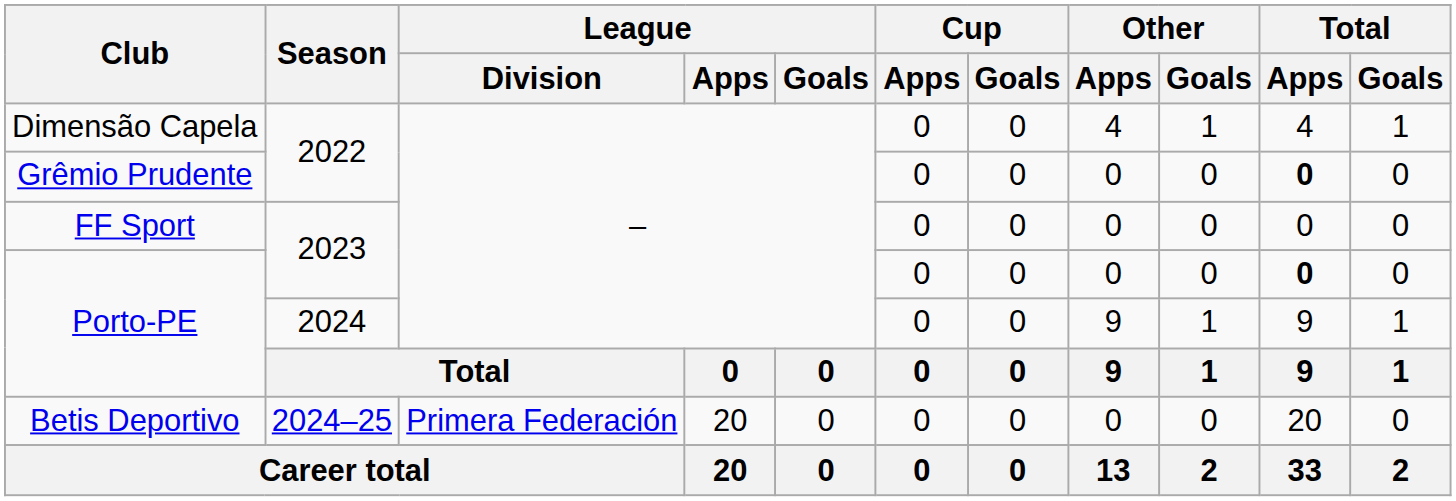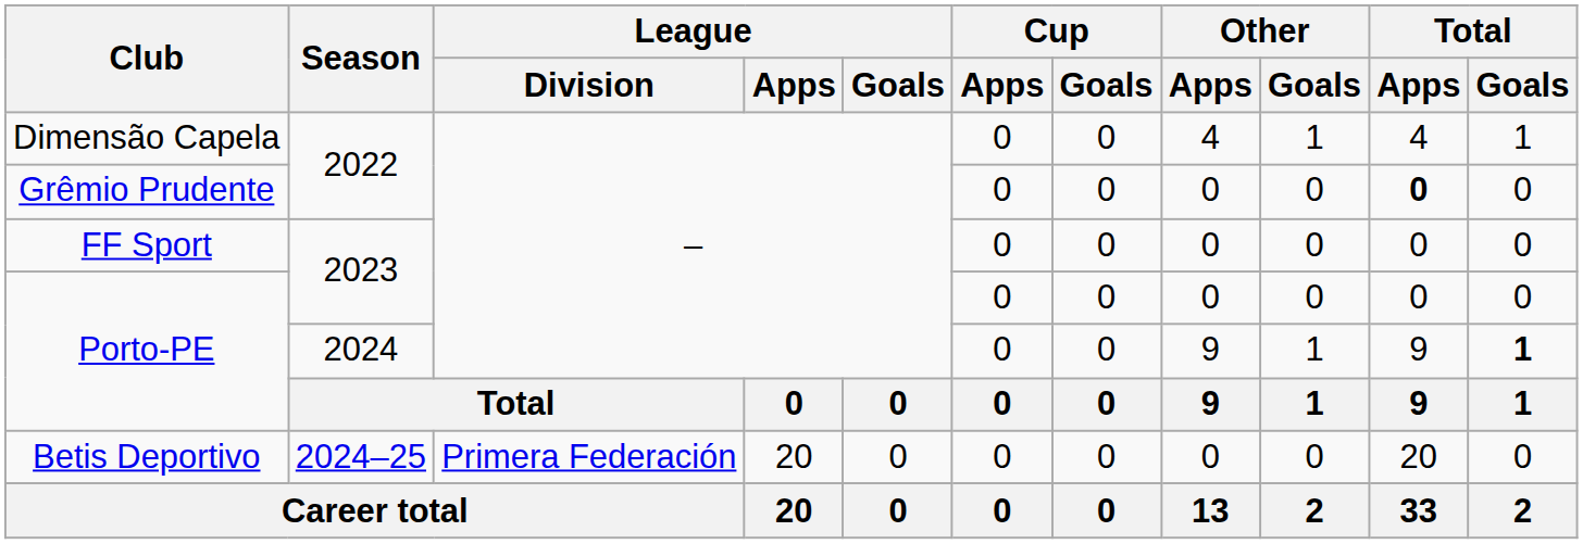Porto-PE / 2023 | Total / Apps: bold -> normal
Porto-PE / 2024 | Total / Goals: normal -> bold
